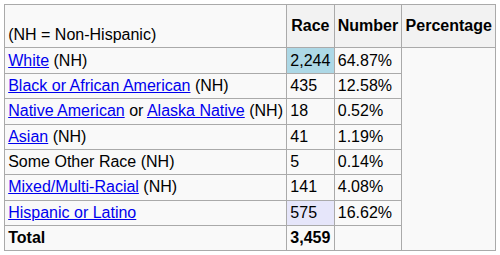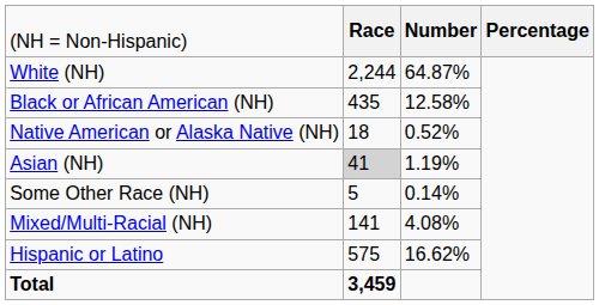White (NH) | column 2: lightblue background -> no background
Asian (NH) | column 2: no background -> lightgrey background
Hispanic or Latino | column 2: lavender background -> no background
